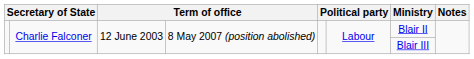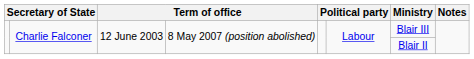row 2 | Ministry: Blair II -> Blair III
row 3 | Ministry: Blair III -> Blair II
